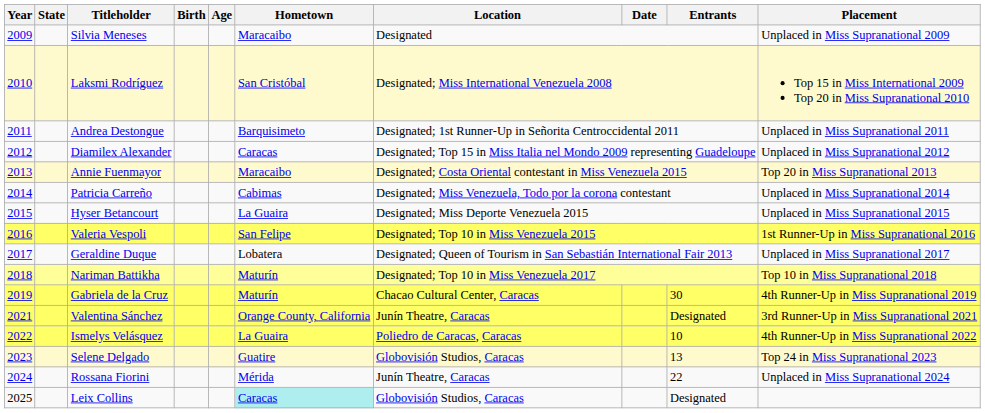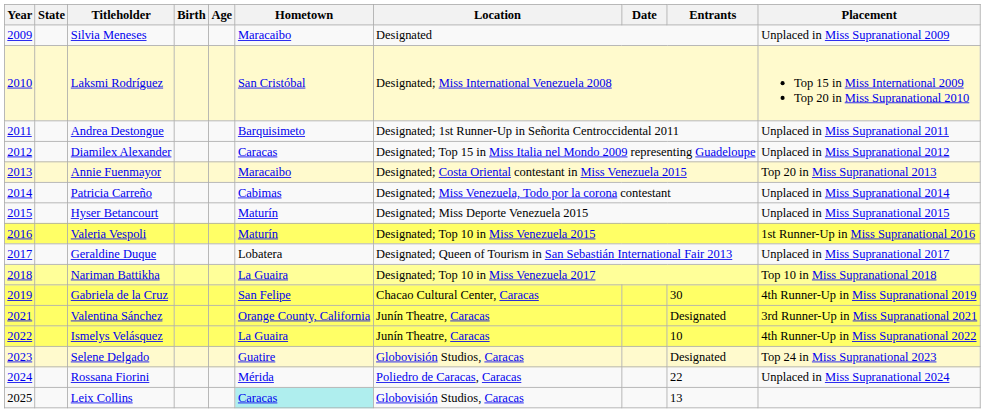Hyser Betancourt | Hometown: La Guaira -> Maturín
Valeria Vespoli | Hometown: San Felipe -> Maturín
Nariman Battikha | Hometown: Maturín -> La Guaira
Gabriela de la Cruz | Hometown: Maturín -> San Felipe
Ismelys Velásquez | Location: Poliedro de Caracas, Caracas -> Junín Theatre, Caracas
Selene Delgado | Entrants: 13 -> Designated
Rossana Fiorini | Location: Junín Theatre, Caracas -> Poliedro de Caracas, Caracas
Leix Collins | Entrants: Designated -> 13
